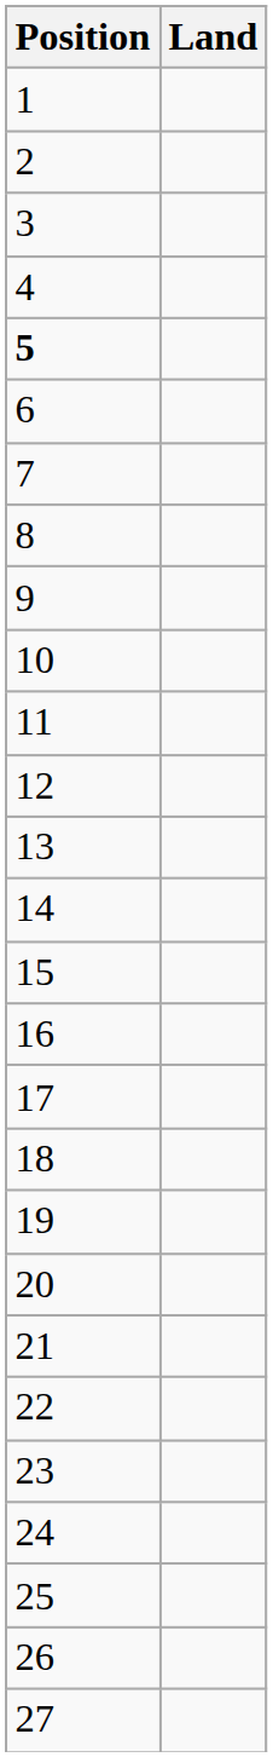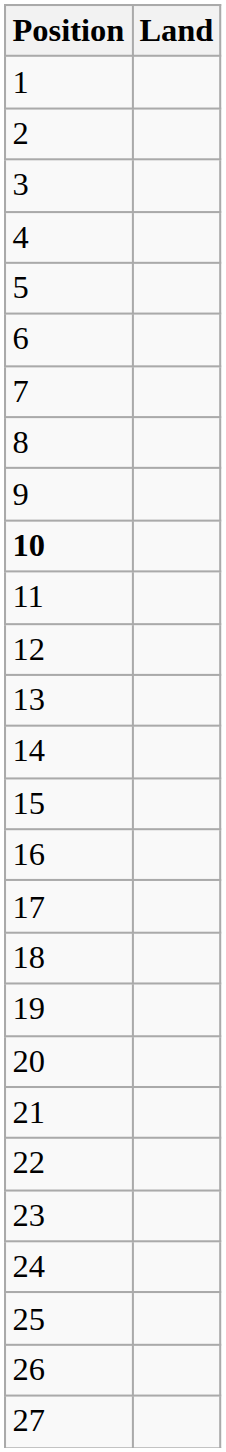5 | Position: bold -> normal
10 | Position: normal -> bold
